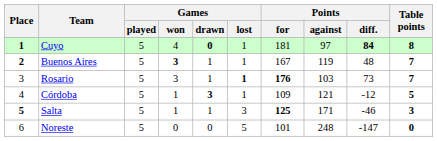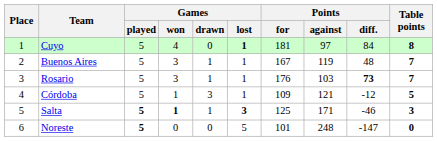Cuyo | Place: bold -> normal
Cuyo | Games / drawn: bold -> normal
Cuyo | Games / lost: normal -> bold
Cuyo | Points / diff.: bold -> normal
Buenos Aires | Place: bold -> normal
Buenos Aires | Games / won: bold -> normal
Rosario | Games / lost: bold -> normal
Rosario | Points / for: bold -> normal
Rosario | Points / diff.: normal -> bold
Córdoba | Games / drawn: bold -> normal
Salta | Place: bold -> normal
Salta | Games / played: normal -> bold
Salta | Games / won: normal -> bold
Salta | Games / lost: normal -> bold
Salta | Points / for: bold -> normal
Noreste | Games / played: normal -> bold
